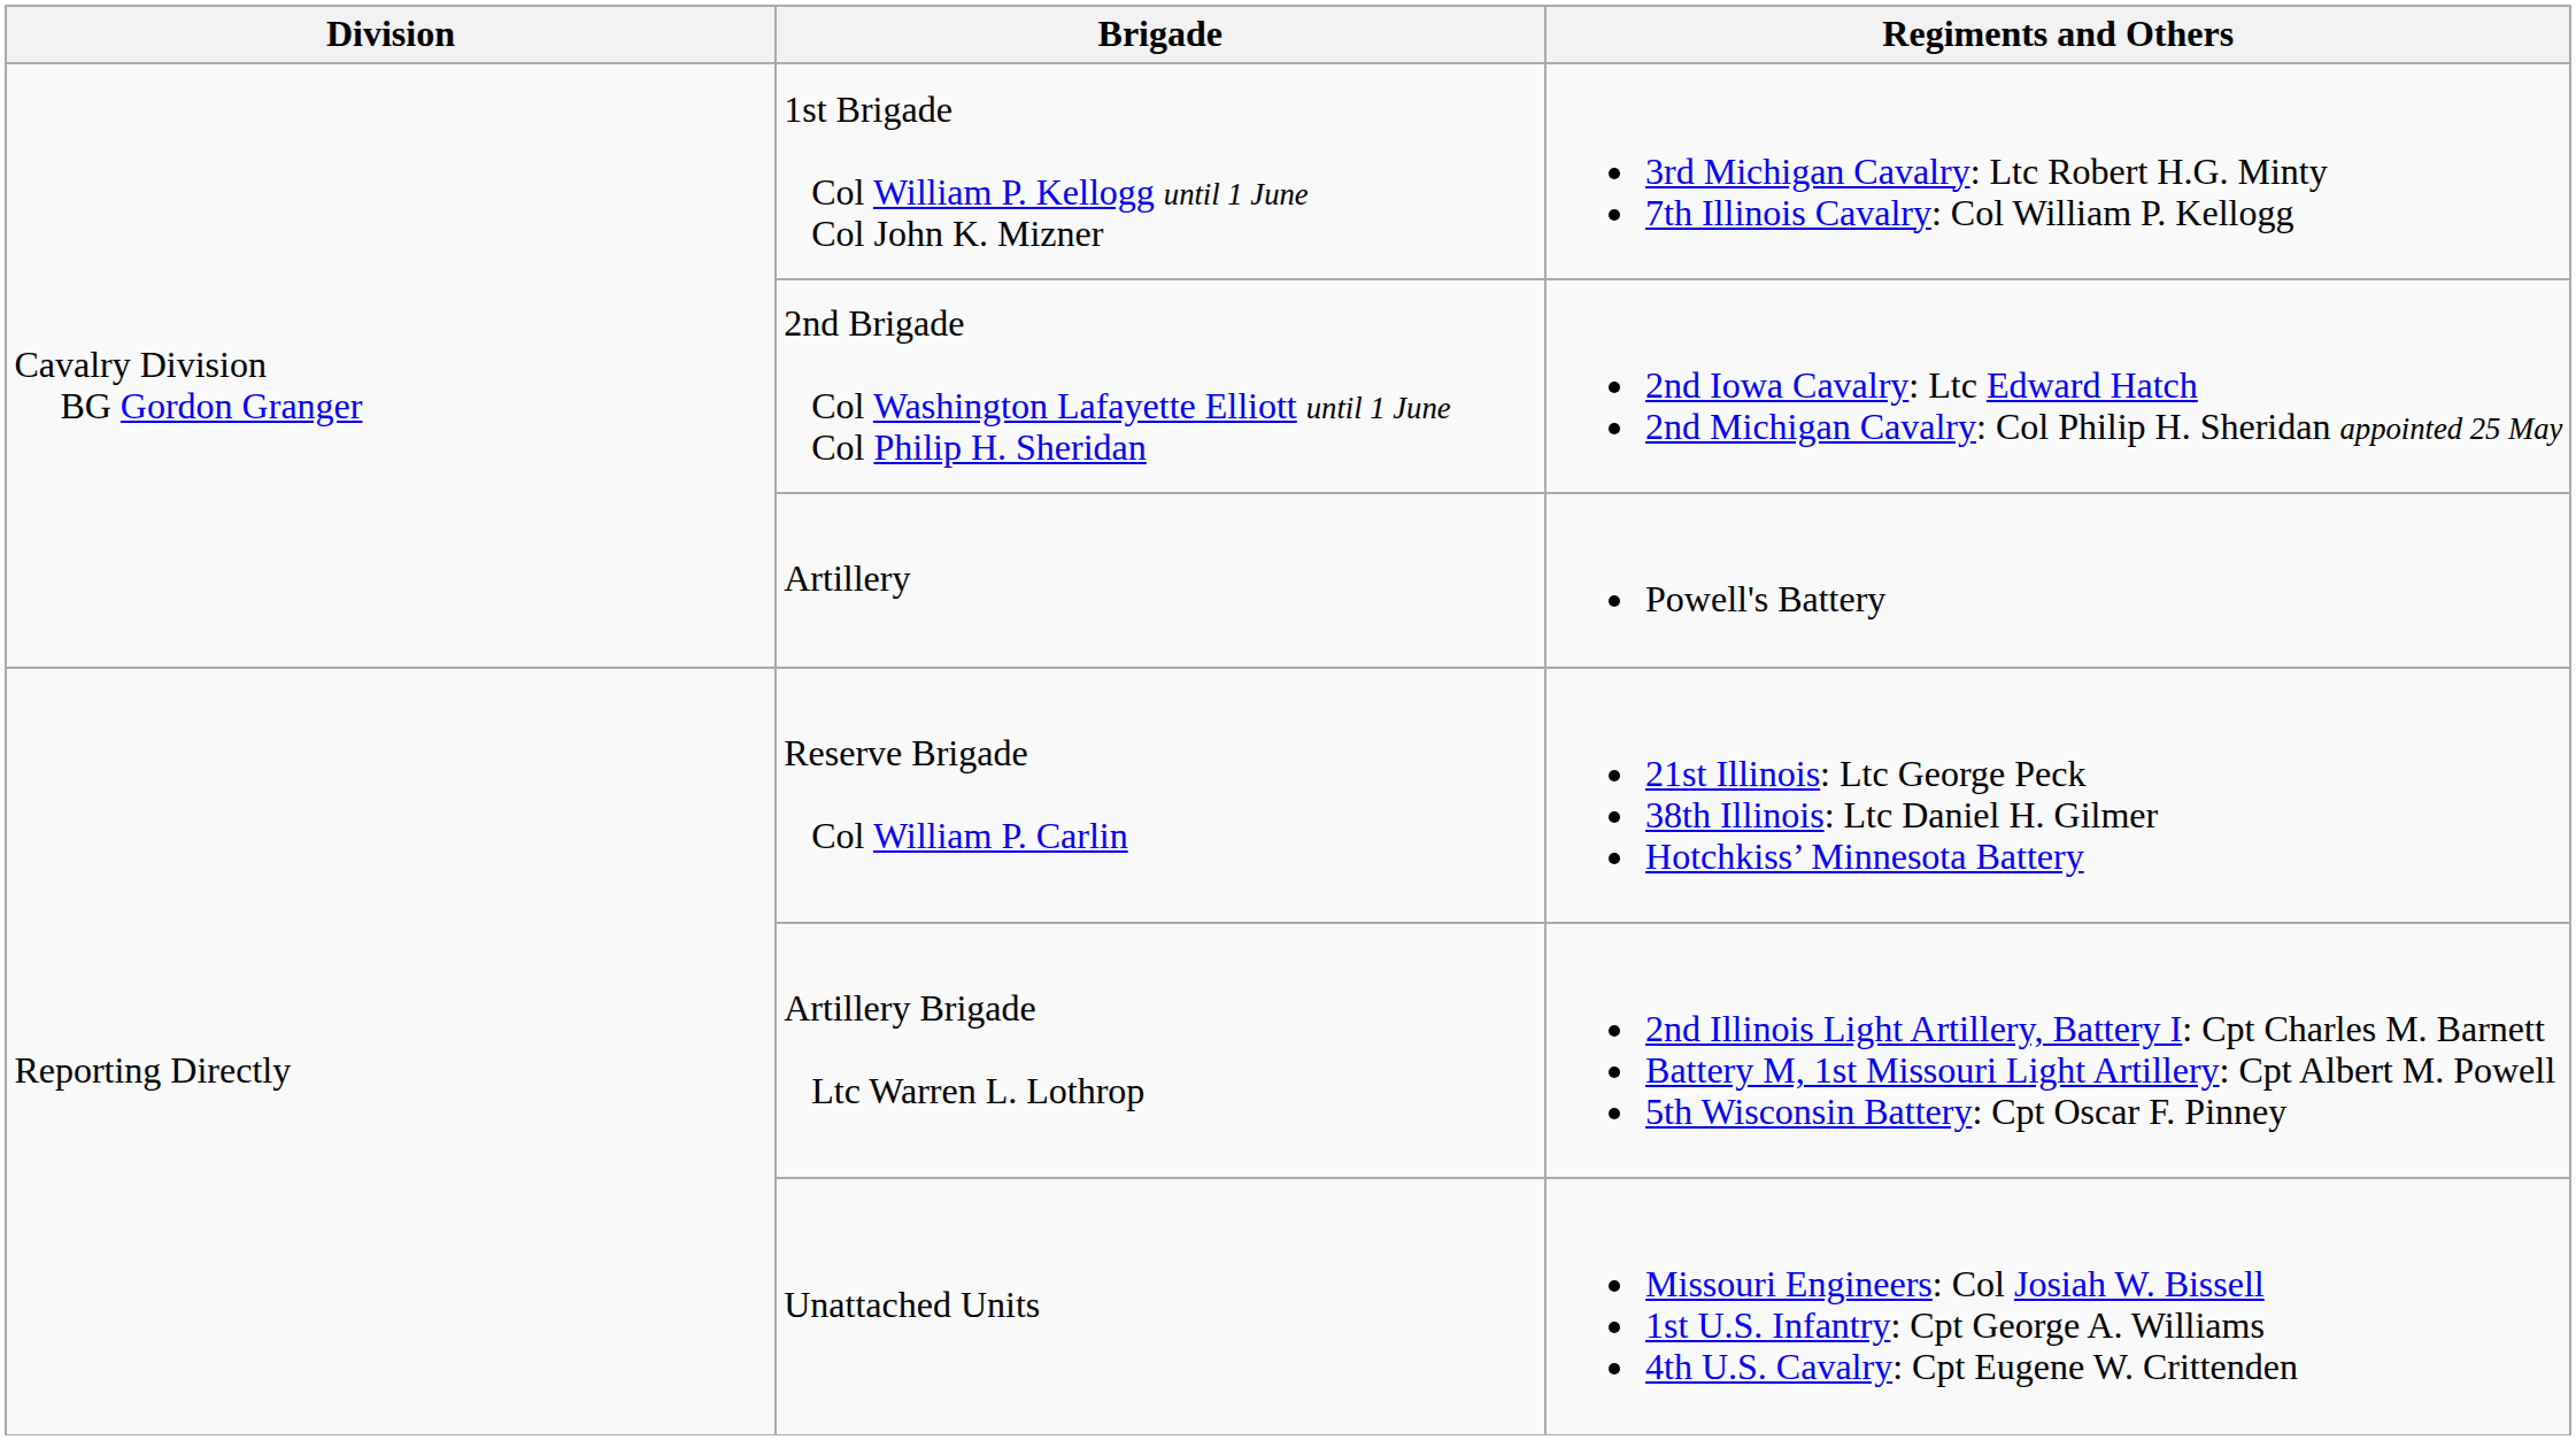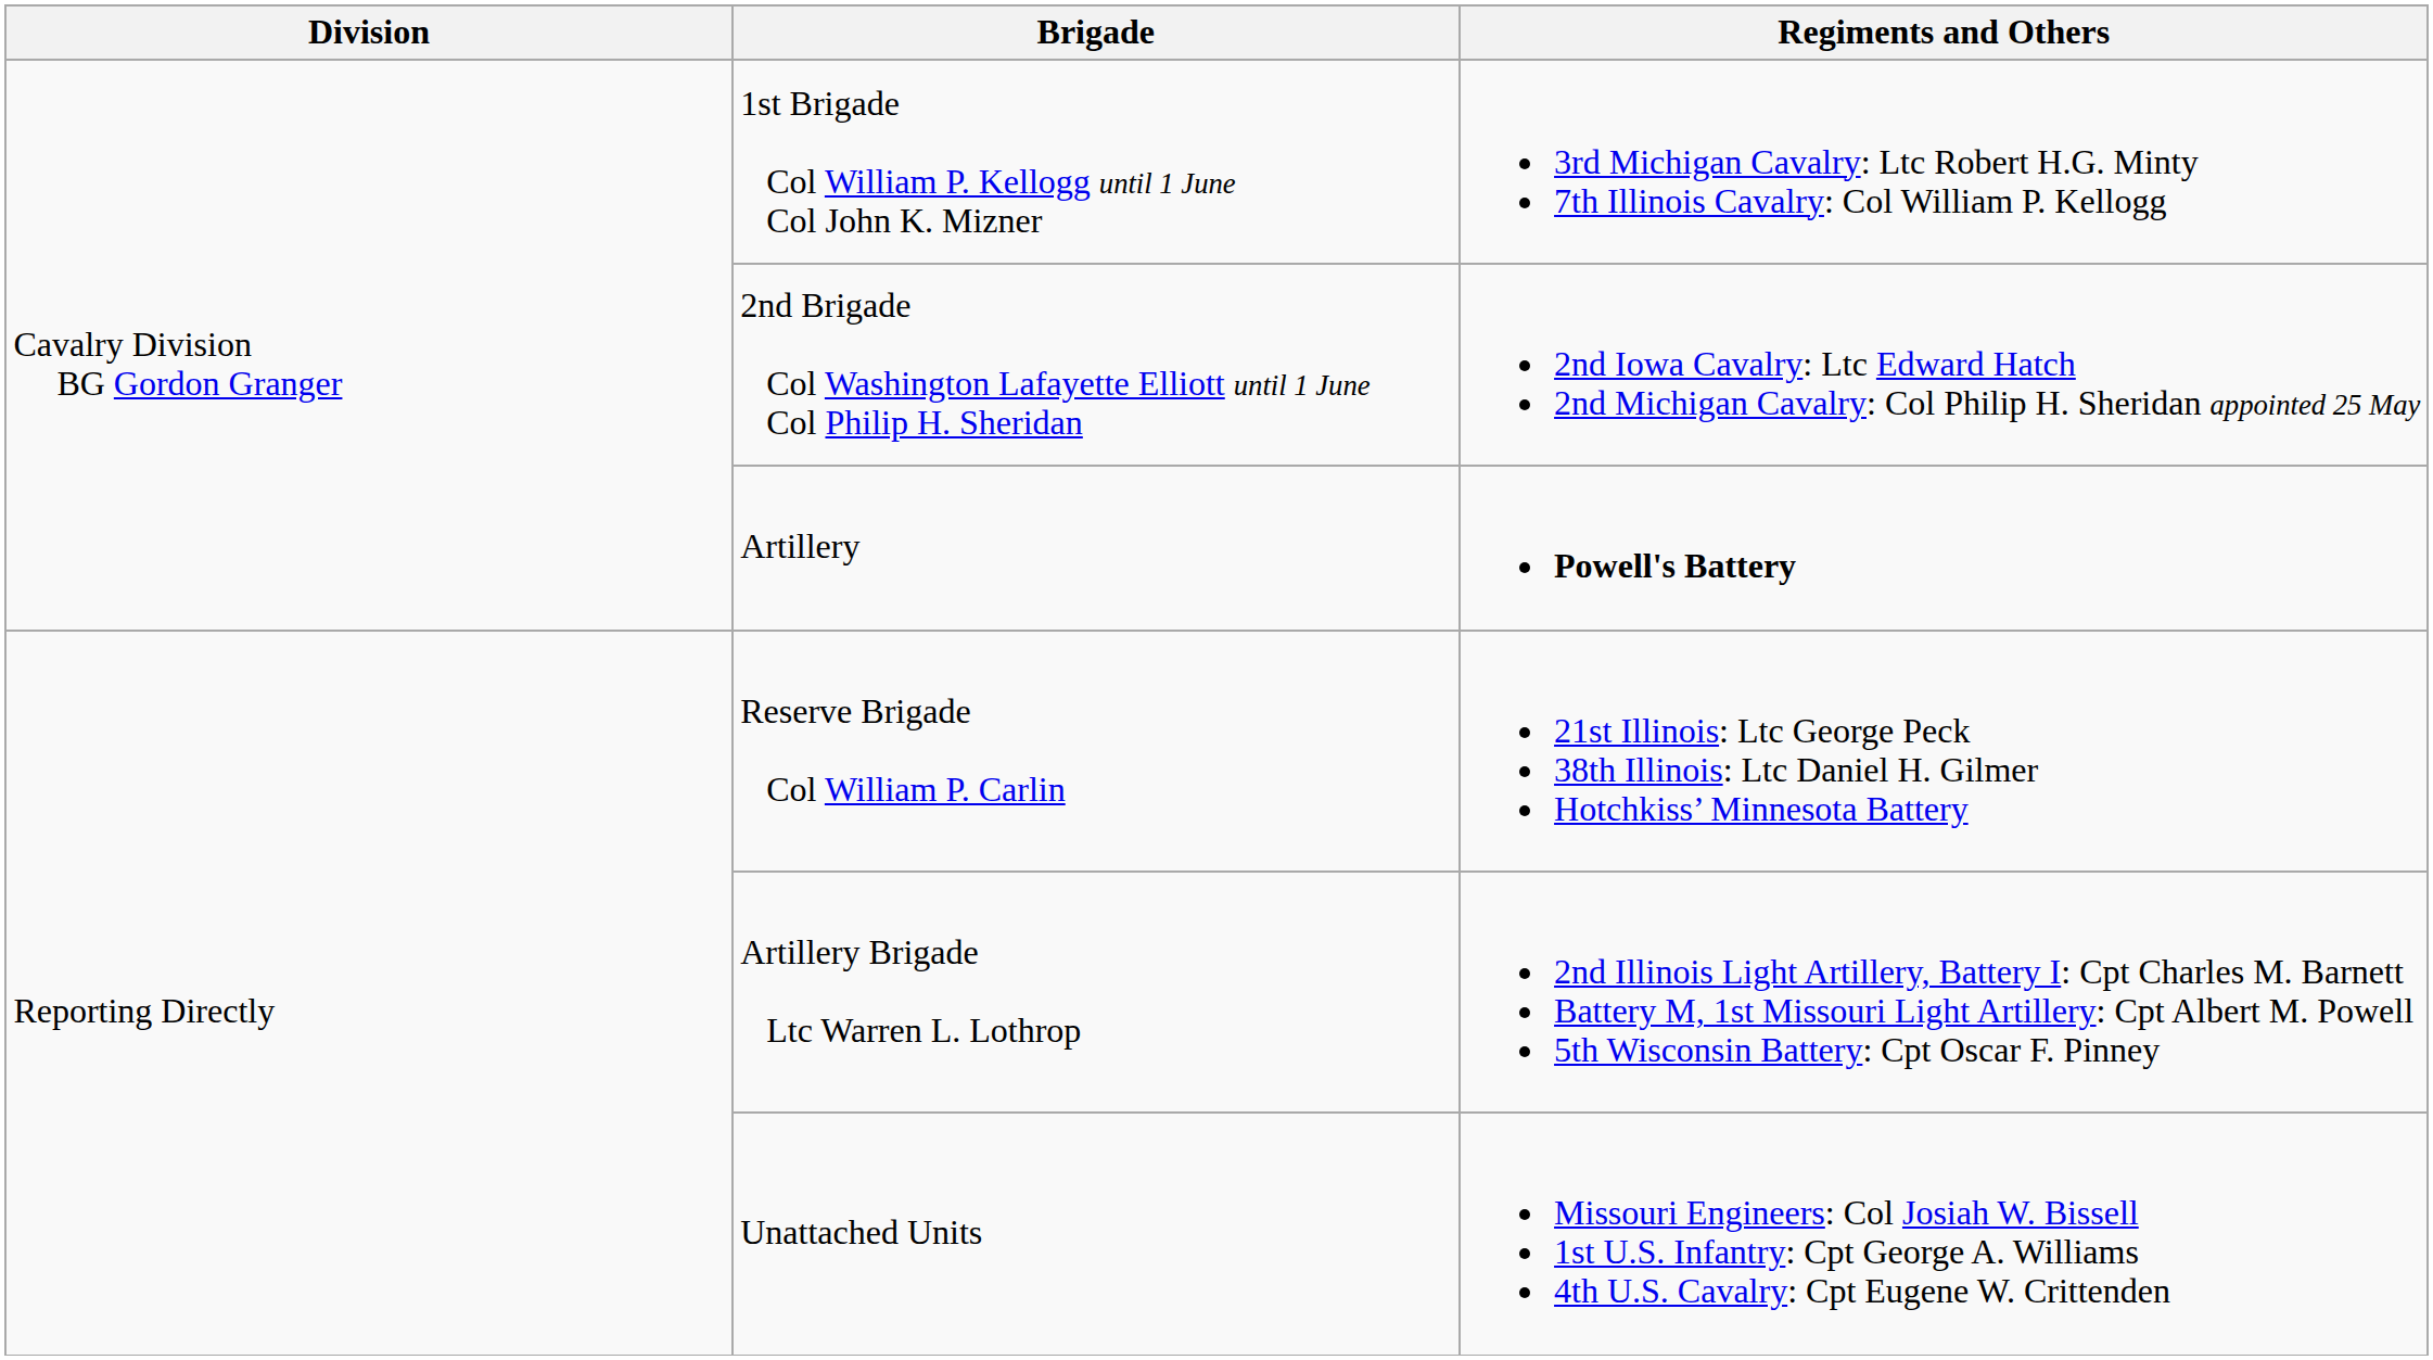Artillery | Regiments and Others: normal -> bold
